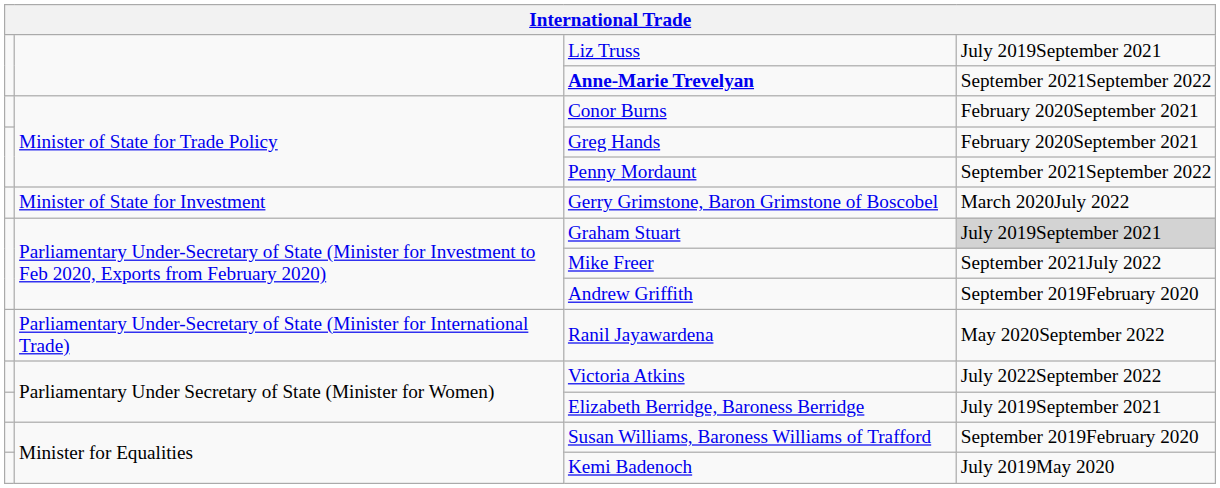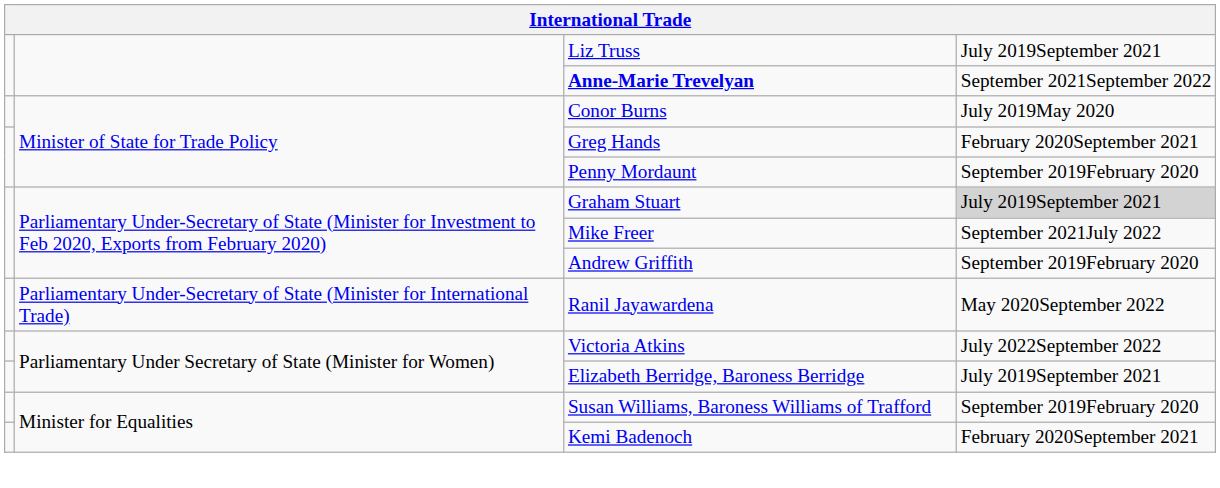Conor Burns | column 4: February 2020September 2021 -> July 2019May 2020
Penny Mordaunt | column 4: September 2021September 2022 -> September 2019February 2020
- row: Minister of State for Investment | Gerry Grimstone, Baron Grimstone of Boscobel | March 2020July 2022
Kemi Badenoch | column 4: July 2019May 2020 -> February 2020September 2021
